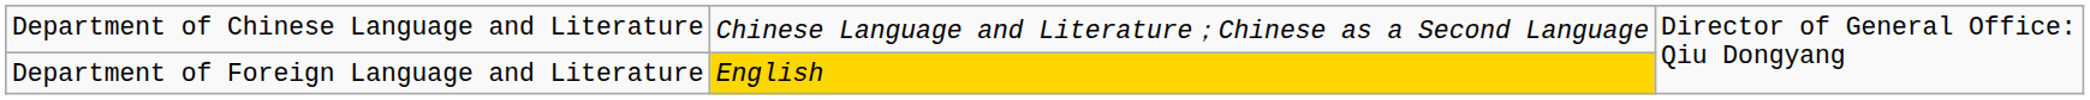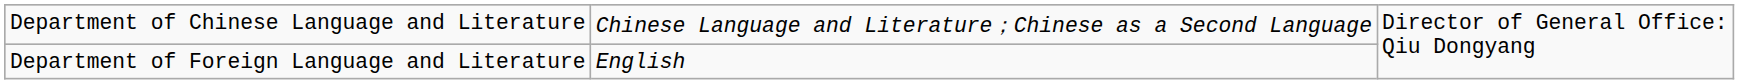Department of Foreign Language and Literature | column 2: gold background -> no background
